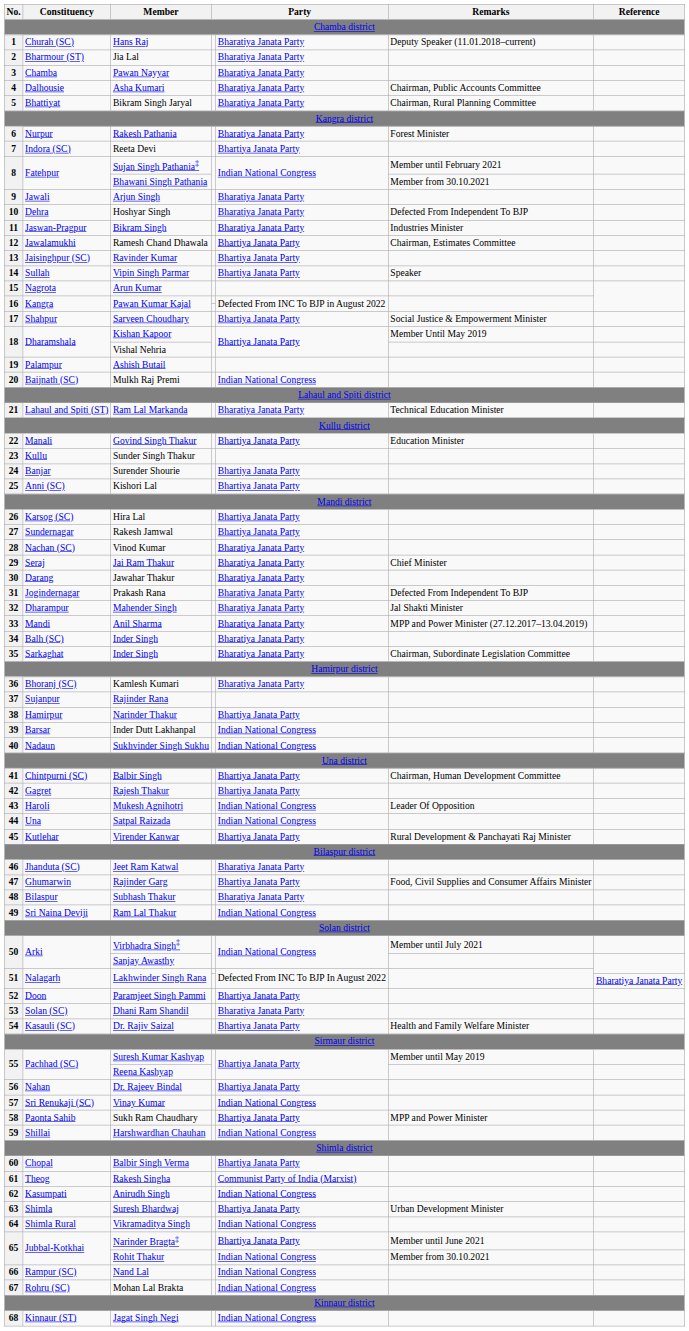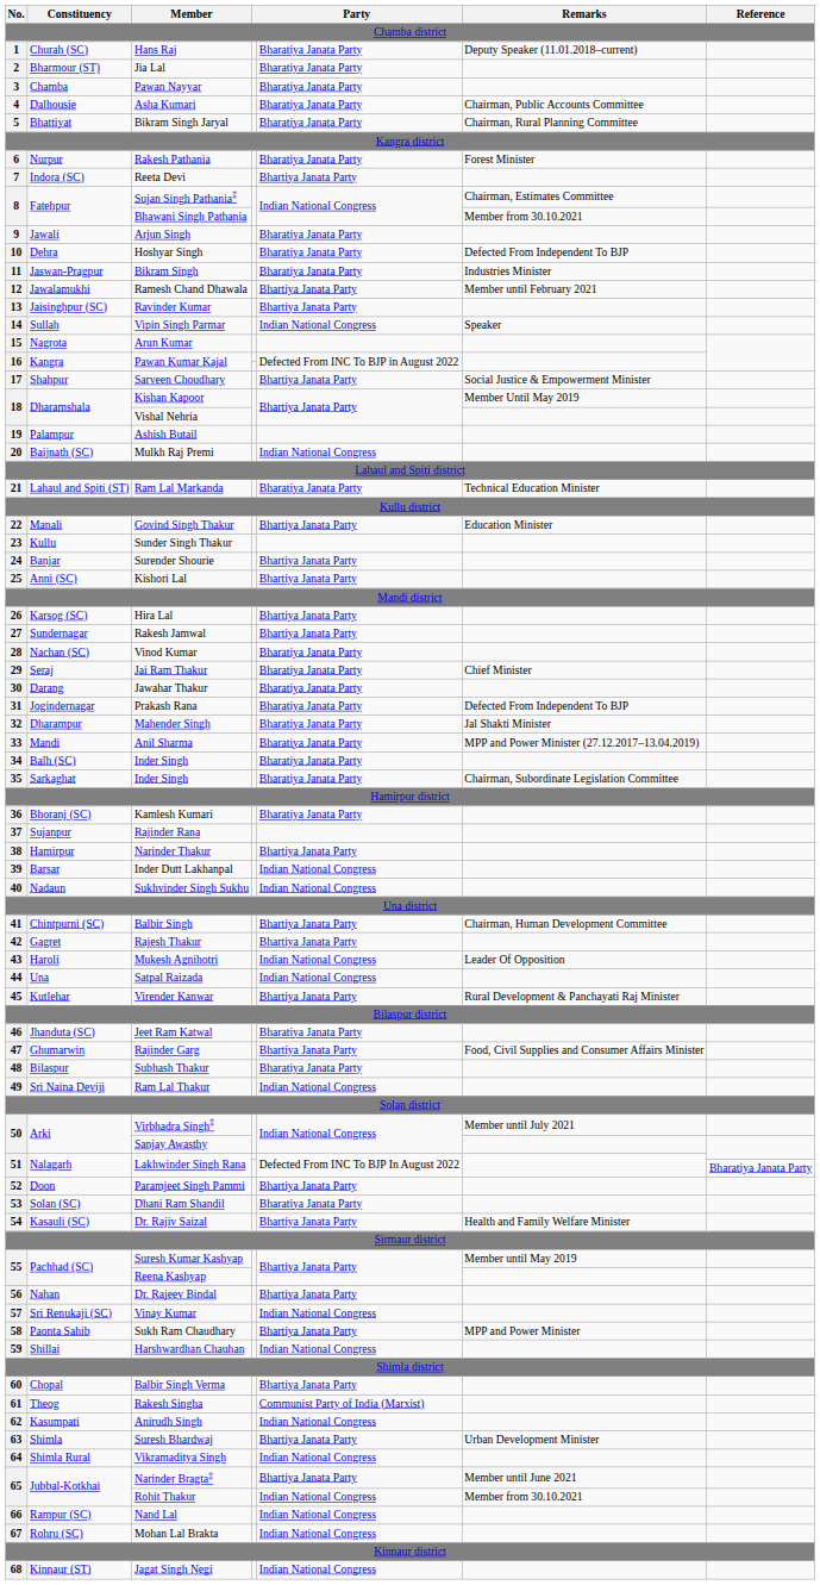Sujan Singh Pathania‡ | Remarks: Member until February 2021 -> Chairman, Estimates Committee
Ramesh Chand Dhawala | Remarks: Chairman, Estimates Committee -> Member until February 2021
Vipin Singh Parmar | column 5: Bhartiya Janata Party -> Indian National Congress
